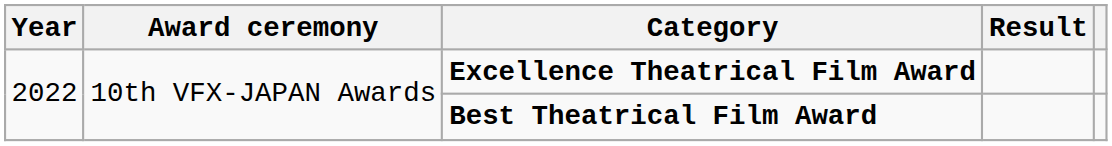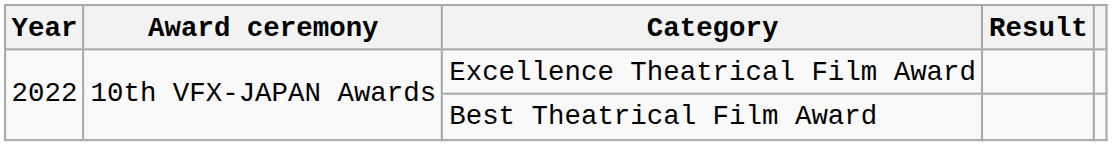Excellence Theatrical Film Award | Category: bold -> normal
Best Theatrical Film Award | Category: bold -> normal
